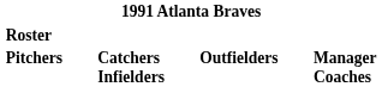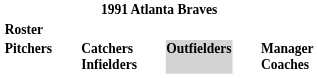Pitchers | column 3: no background -> lightgrey background
